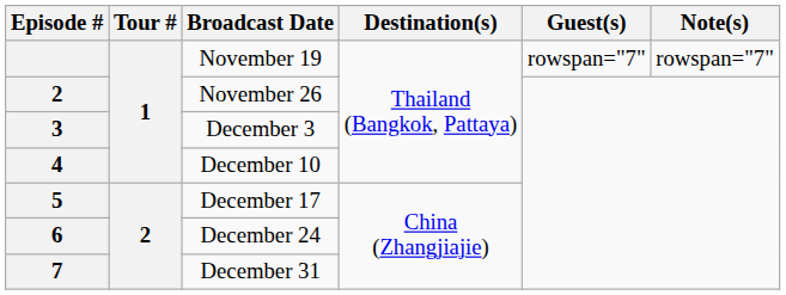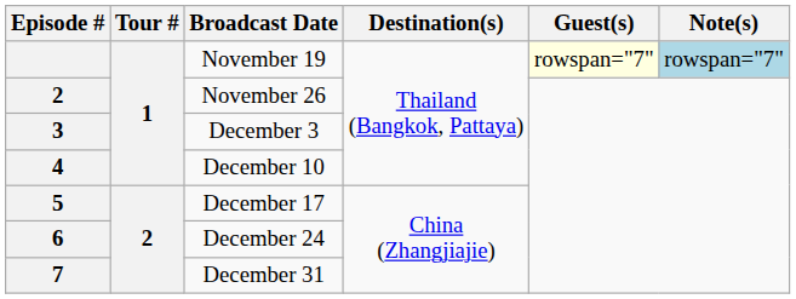November 19 | Guest(s): no background -> lightyellow background
November 19 | Note(s): no background -> lightblue background
